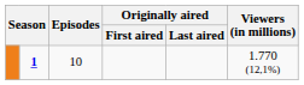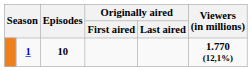row 3 | Episodes: normal -> bold
row 3 | Viewers (in millions): normal -> bold
